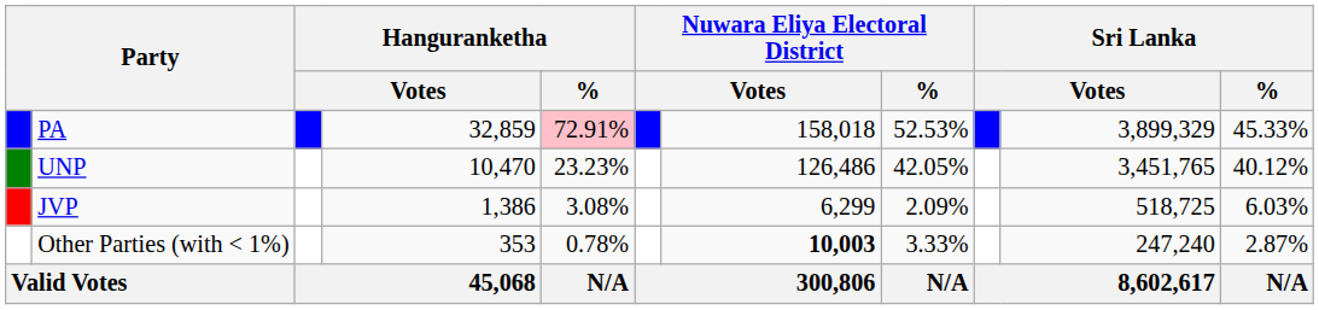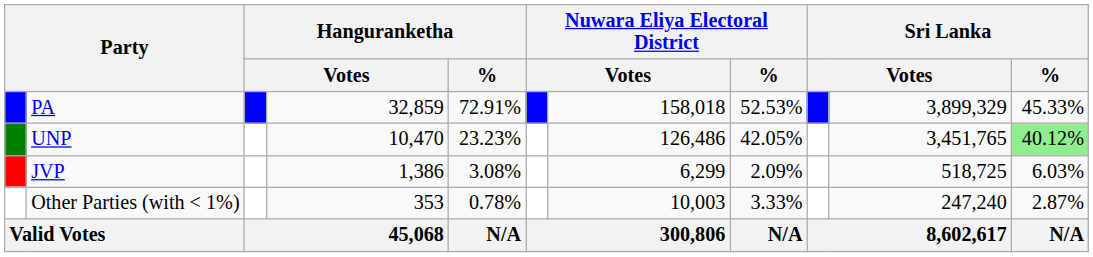PA | Hanguranketha / %: pink background -> no background
UNP | Sri Lanka / %: no background -> lightgreen background
Other Parties (with < 1%) | column 7: bold -> normal
